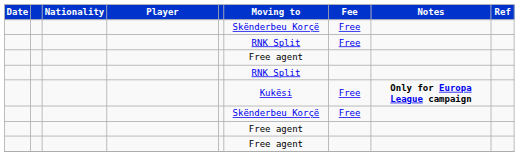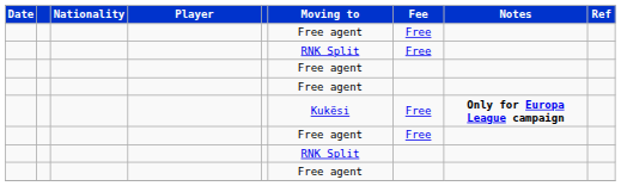row 2 | Moving to: Skënderbeu Korçë -> Free agent
row 5 | Moving to: RNK Split -> Free agent
row 7 | Moving to: Skënderbeu Korçë -> Free agent
row 8 | Moving to: Free agent -> RNK Split
